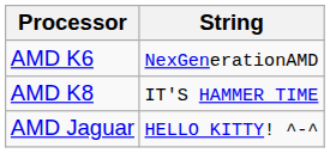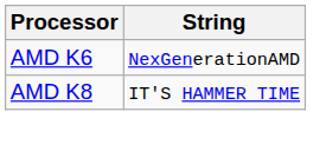- row: AMD Jaguar | HELLO KITTY! ^-^
